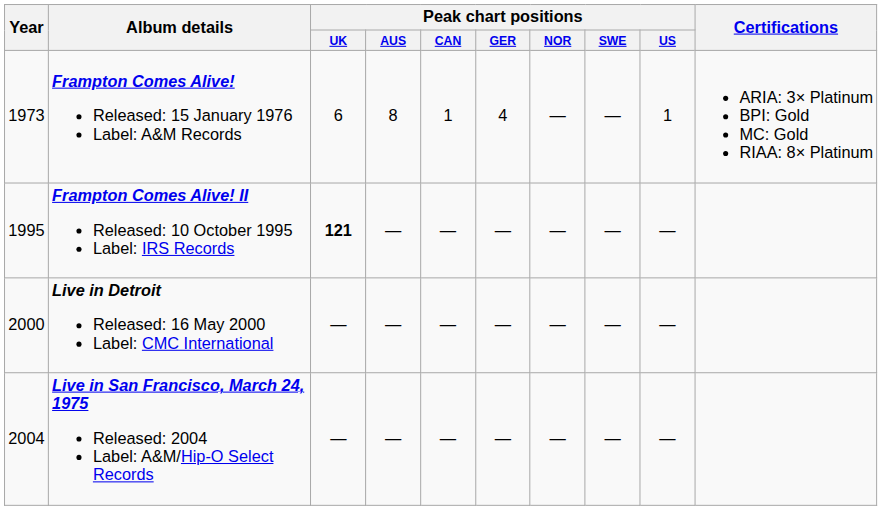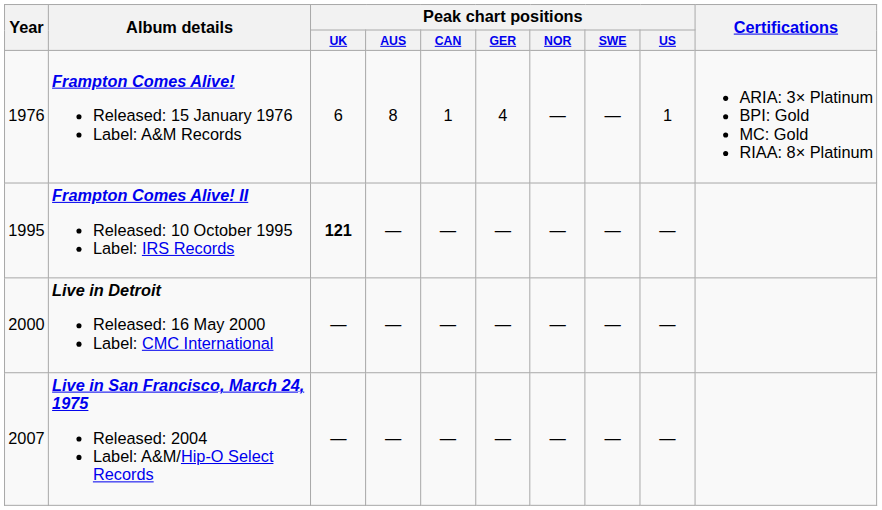row 3 | Year: 1973 -> 1976
row 6 | Year: 2004 -> 2007
